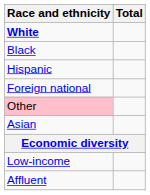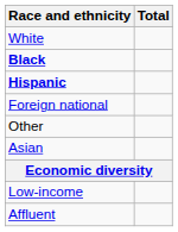White | Race and ethnicity: bold -> normal
Black | Race and ethnicity: normal -> bold
Hispanic | Race and ethnicity: normal -> bold
Other | Race and ethnicity: pink background -> no background
